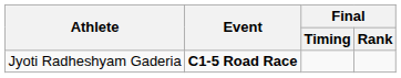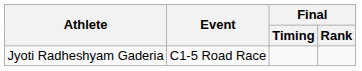Jyoti Radheshyam Gaderia | Event: bold -> normal
